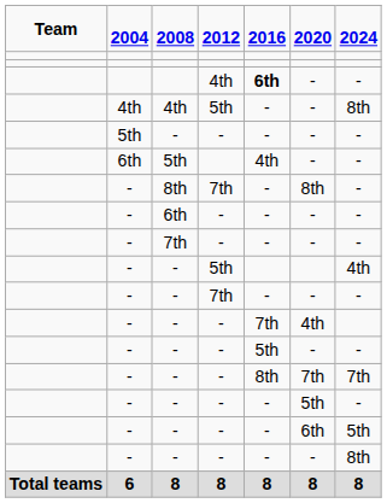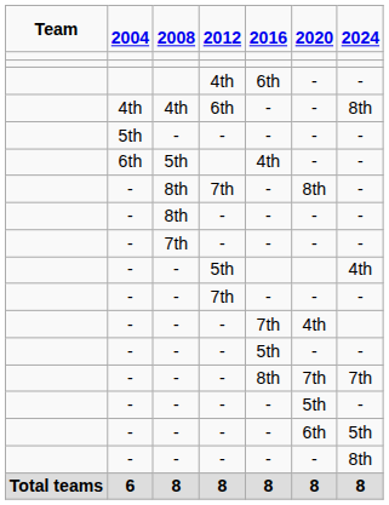row 4 | 2016: bold -> normal
row 5 | 2012: 5th -> 6th
row 9 | 2008: 6th -> 8th
